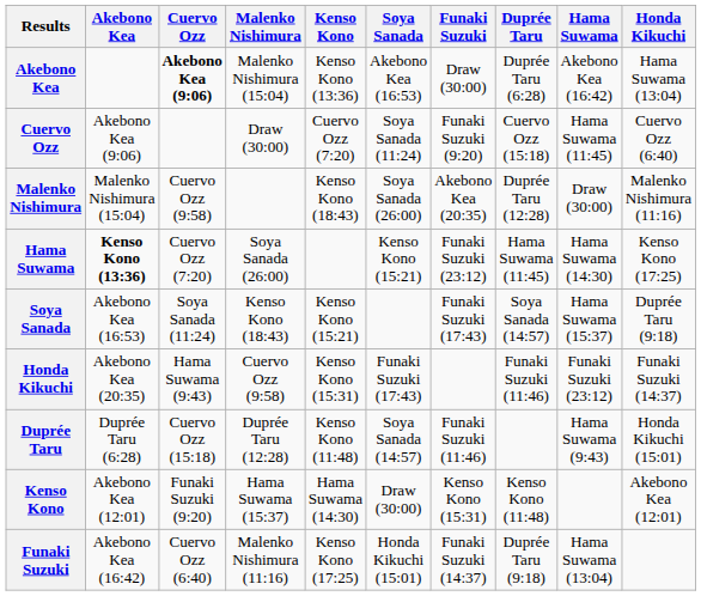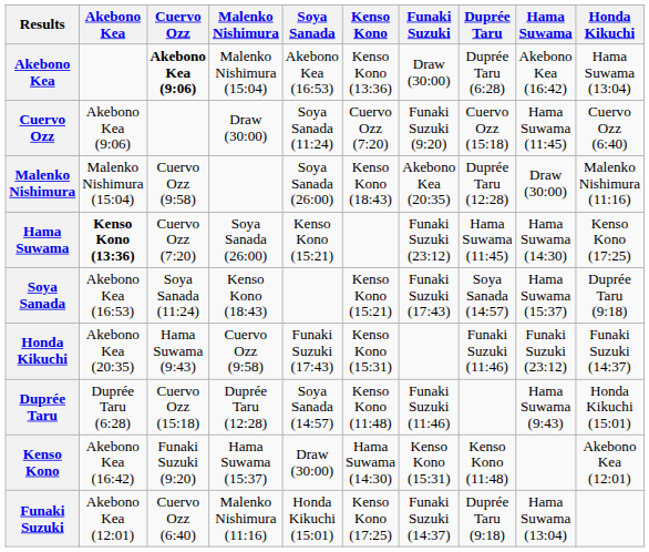columns swapped: Kenso Kono <-> Soya Sanada
row 9 | Akebono Kea: Akebono Kea (12:01) -> Akebono Kea (16:42)
row 10 | Akebono Kea: Akebono Kea (16:42) -> Akebono Kea (12:01)
